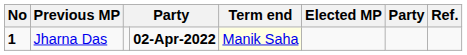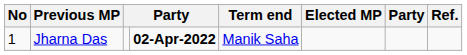Jharna Das | No: bold -> normal
Jharna Das | Term end: lightyellow background -> no background
